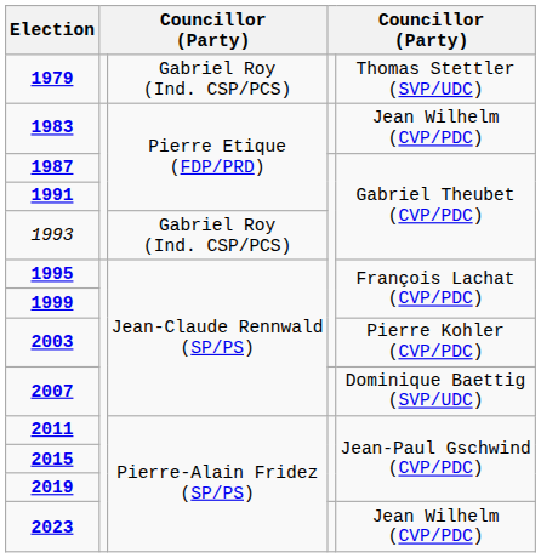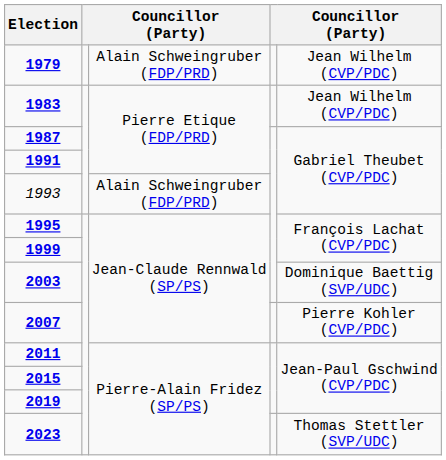1979 | column 3: Gabriel Roy (Ind. CSP/PCS) -> Alain Schweingruber (FDP/PRD)
1979 | column 5: Thomas Stettler (SVP/UDC) -> Jean Wilhelm (CVP/PDC)
1993 | column 3: Gabriel Roy (Ind. CSP/PCS) -> Alain Schweingruber (FDP/PRD)
2003 | column 5: Pierre Kohler (CVP/PDC) -> Dominique Baettig (SVP/UDC)
2007 | column 5: Dominique Baettig (SVP/UDC) -> Pierre Kohler (CVP/PDC)
2023 | column 5: Jean Wilhelm (CVP/PDC) -> Thomas Stettler (SVP/UDC)
